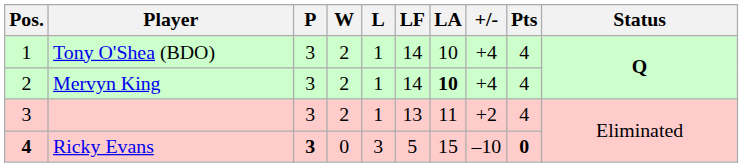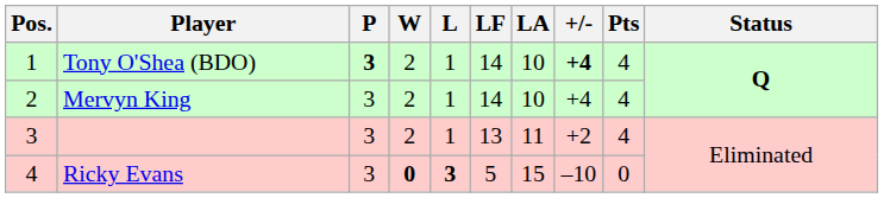Tony O'Shea (BDO) | P: normal -> bold
Tony O'Shea (BDO) | +/-: normal -> bold
Mervyn King | LA: bold -> normal
Ricky Evans | Pos.: bold -> normal
Ricky Evans | P: bold -> normal
Ricky Evans | W: normal -> bold
Ricky Evans | L: normal -> bold
Ricky Evans | Pts: bold -> normal
